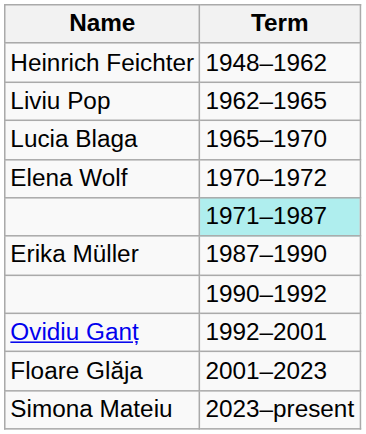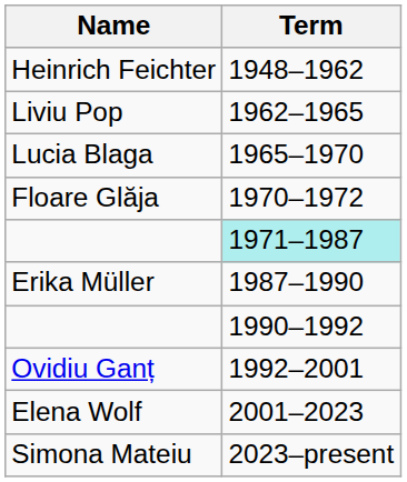row 5 | Name: Elena Wolf -> Floare Glăja
row 10 | Name: Floare Glăja -> Elena Wolf
